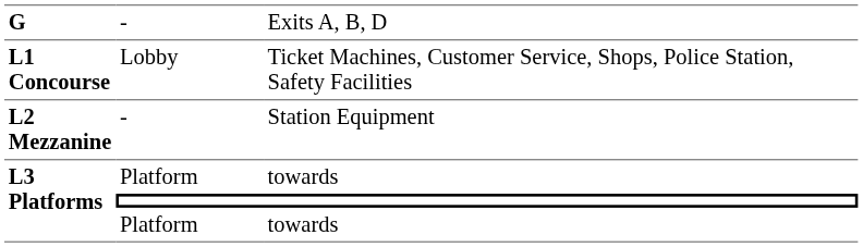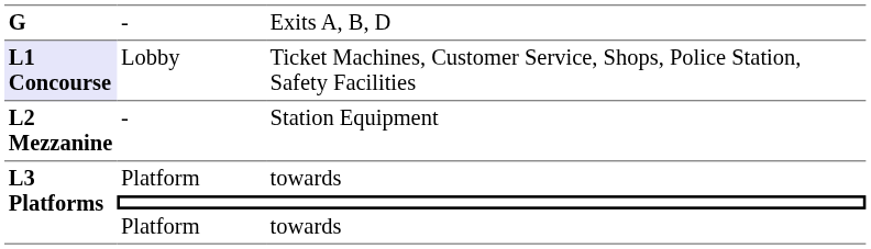Lobby | column 1: no background -> lavender background
